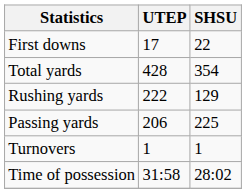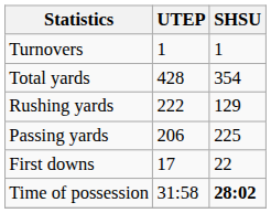rows swapped: First downs <-> Turnovers
Time of possession | SHSU: normal -> bold
